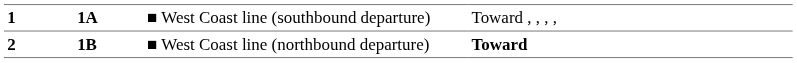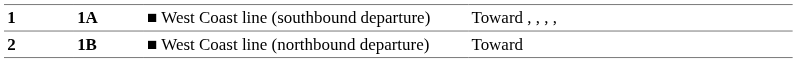■ West Coast line (northbound departure) | column 4: bold -> normal
